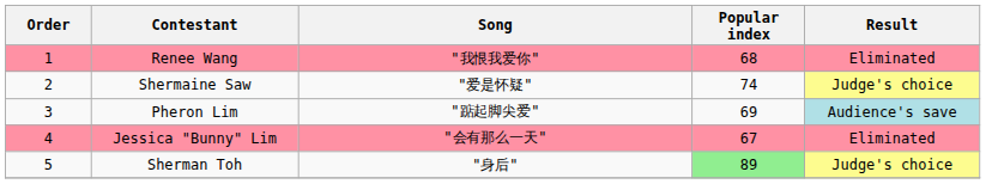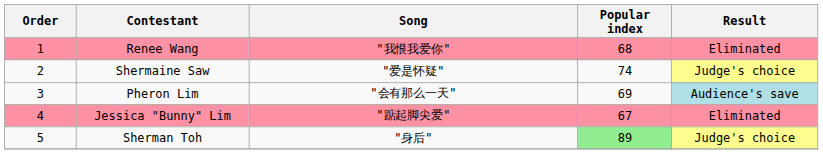Pheron Lim | Song: "踮起脚尖爱" -> "会有那么一天"
Jessica "Bunny" Lim | Song: "会有那么一天" -> "踮起脚尖爱"
